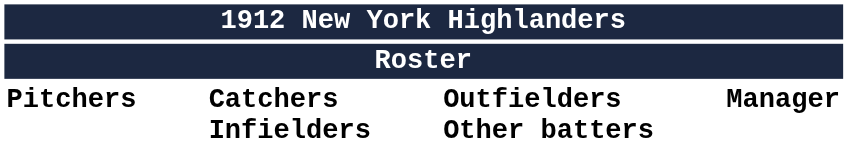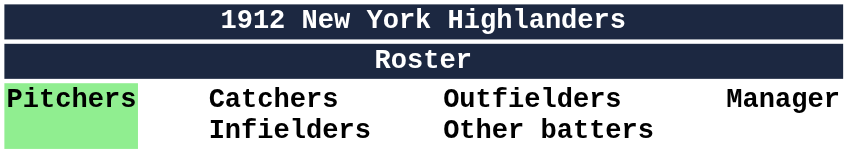Pitchers | column 1: no background -> lightgreen background
